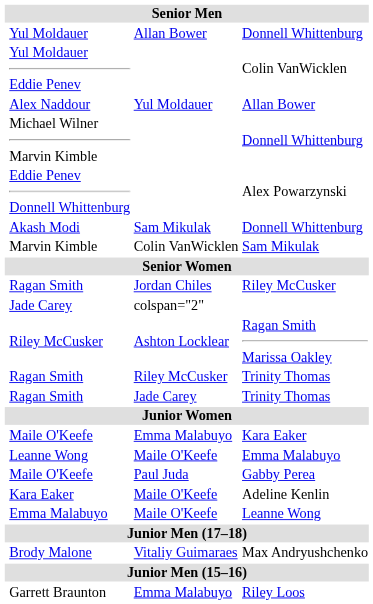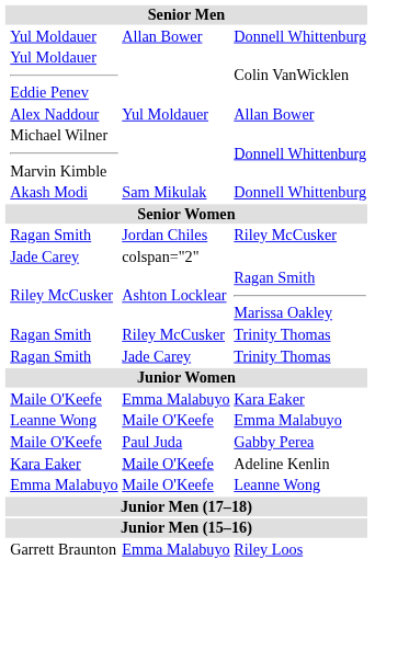- row: Eddie Penev Donnell Whittenburg | Alex Powarzynski
- row: Marvin Kimble | Colin VanWicklen | Sam Mikulak
- row: Brody Malone | Vitaliy Guimaraes | Max Andryushchenko
